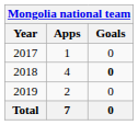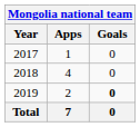2018 | Goals: bold -> normal
2019 | Goals: normal -> bold
